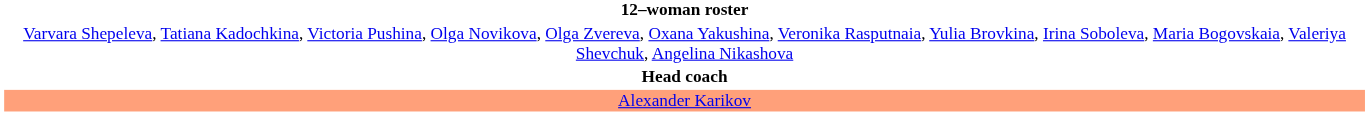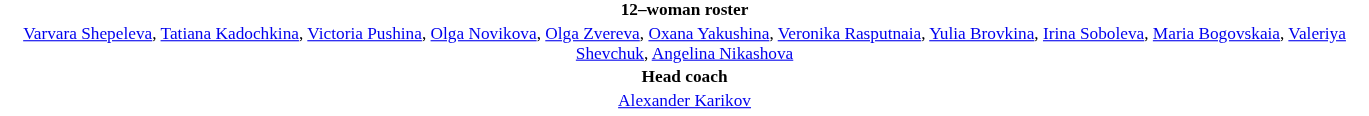row 4 | column 1: lightsalmon background -> no background
